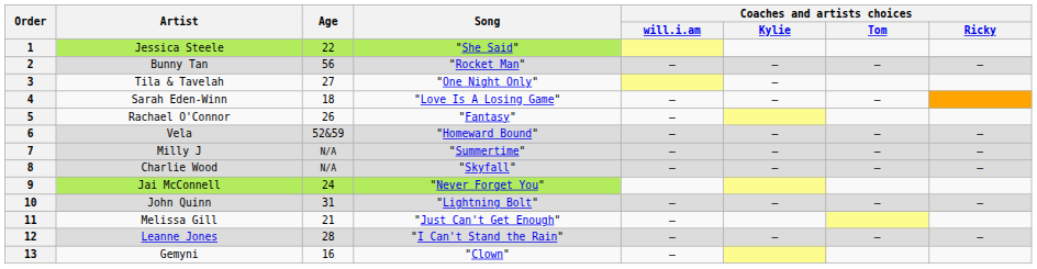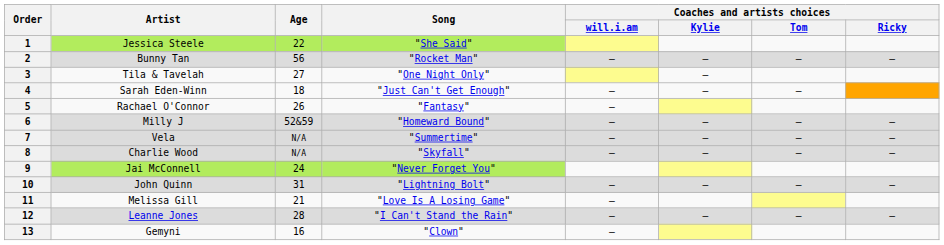4 | Song: "Love Is A Losing Game" -> "Just Can't Get Enough"
6 | Artist: Vela -> Milly J
7 | Artist: Milly J -> Vela
11 | Song: "Just Can't Get Enough" -> "Love Is A Losing Game"
